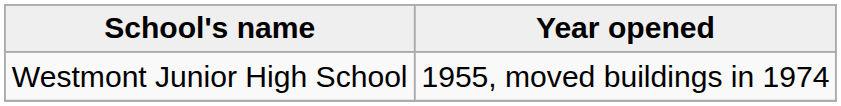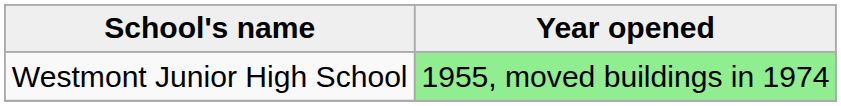Westmont Junior High School | Year opened: no background -> lightgreen background
